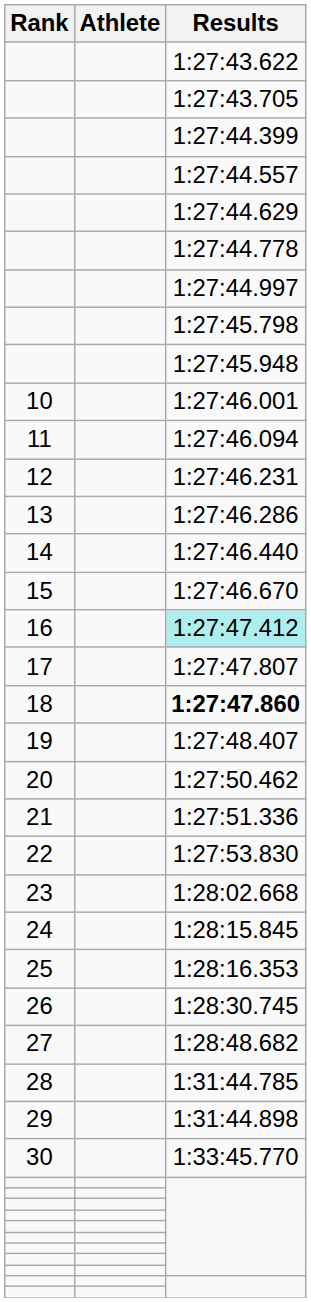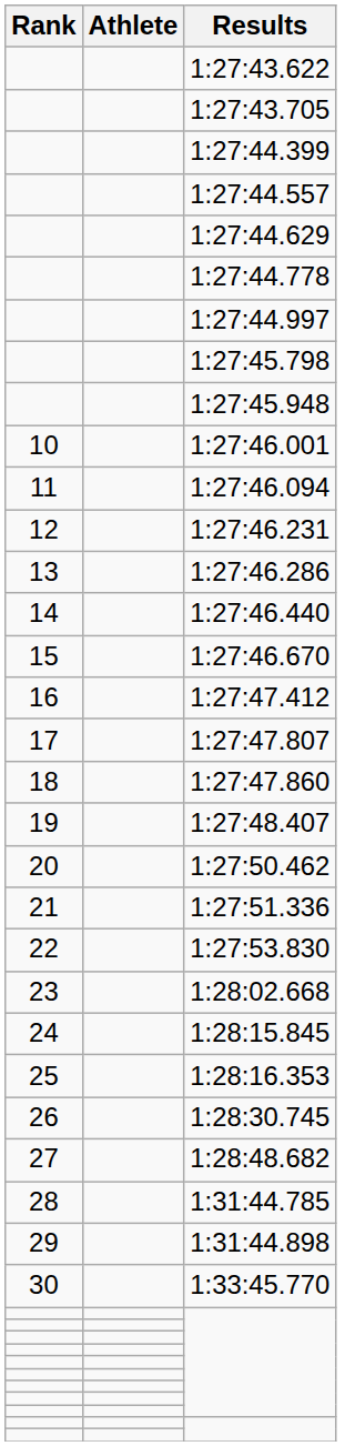1:27:47.412 | Results: paleturquoise background -> no background
1:27:47.860 | Results: bold -> normal
